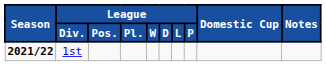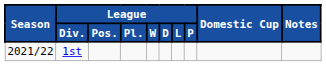1st | Season: bold -> normal
